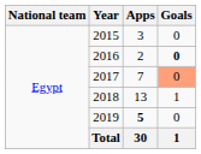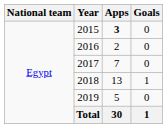2015 | Apps: normal -> bold
2016 | Goals: bold -> normal
2017 | Goals: lightsalmon background -> no background
2019 | Apps: bold -> normal
